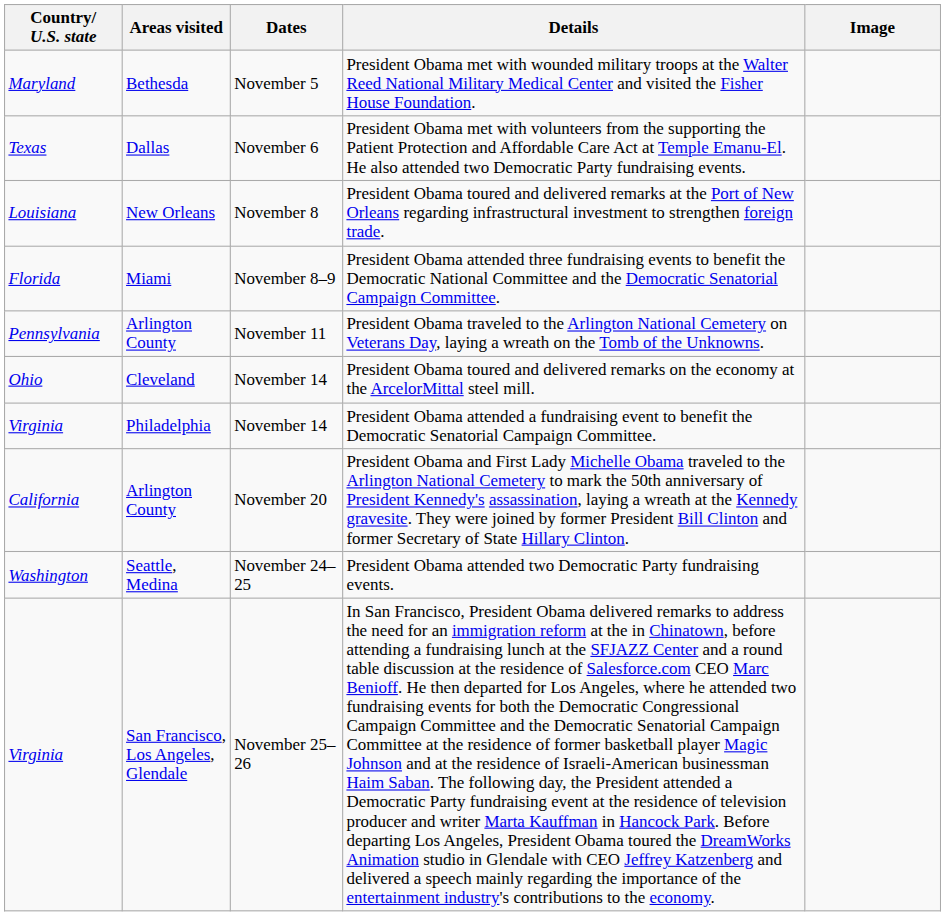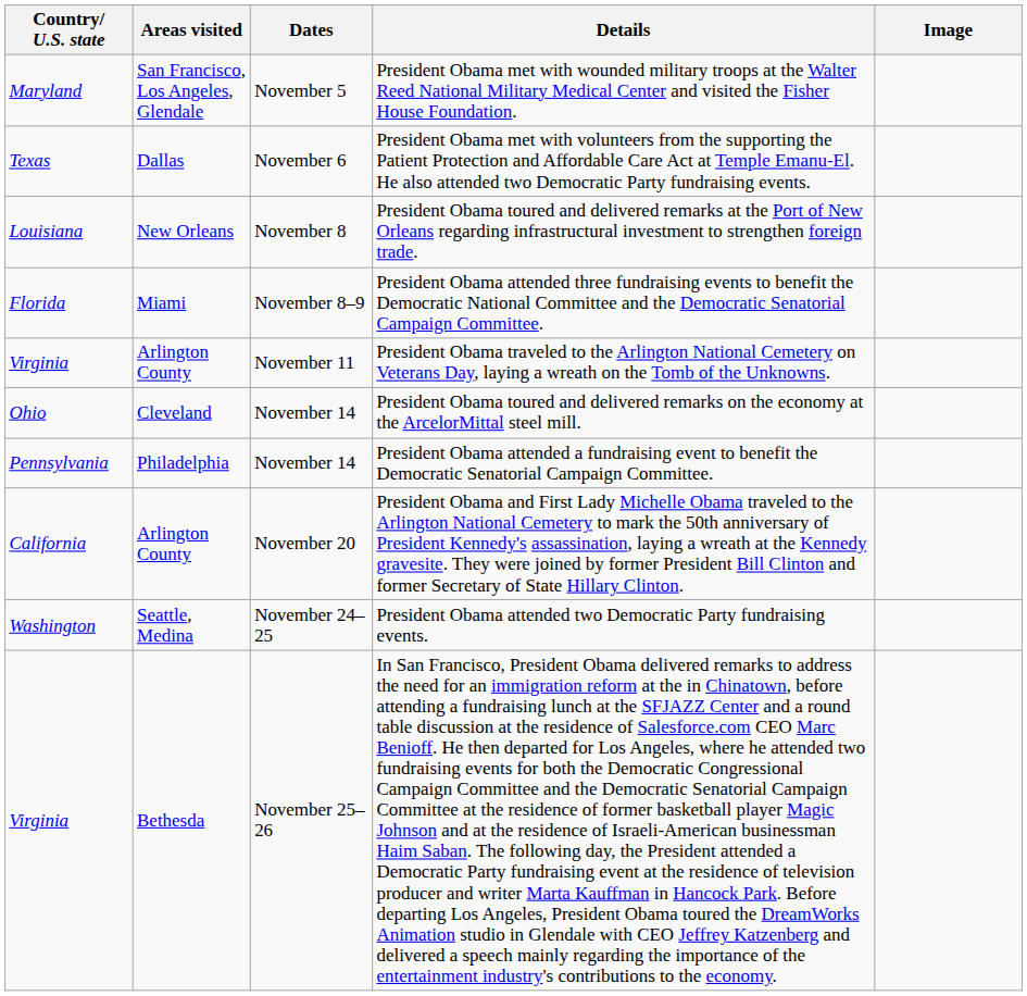row 2 | Areas visited: Bethesda -> San Francisco, Los Angeles, Glendale
row 6 | Country/ U.S. state: Pennsylvania -> Virginia
row 8 | Country/ U.S. state: Virginia -> Pennsylvania
row 11 | Areas visited: San Francisco, Los Angeles, Glendale -> Bethesda
